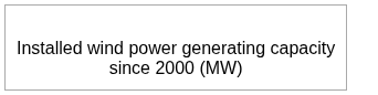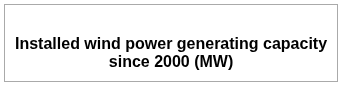row 1 | column 1: normal -> bold
